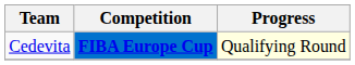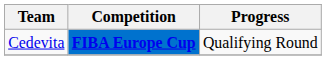Cedevita | Progress: lightyellow background -> no background
